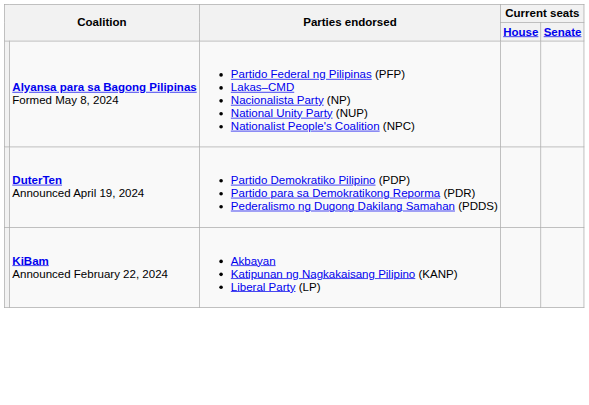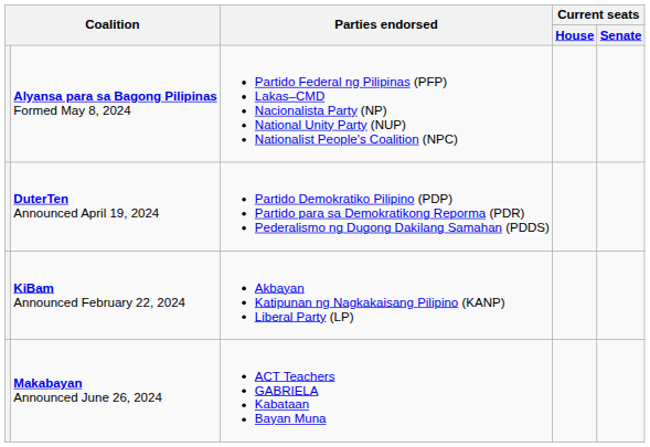+ row: Makabayan Announced June 26, 2024 | ACT Teachers GABRIELA Kabataan Bayan Muna
